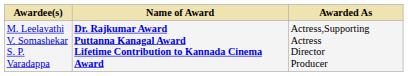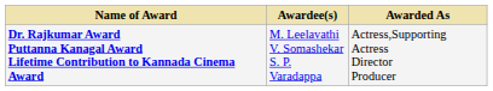columns swapped: Name of Award <-> Awardee(s)
